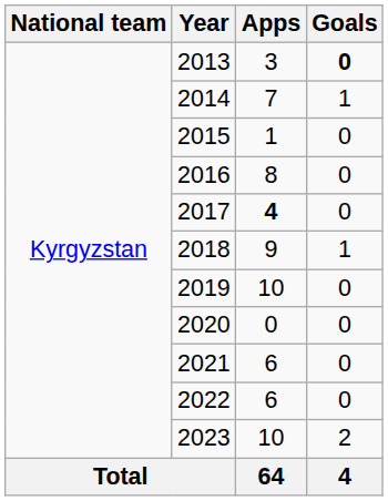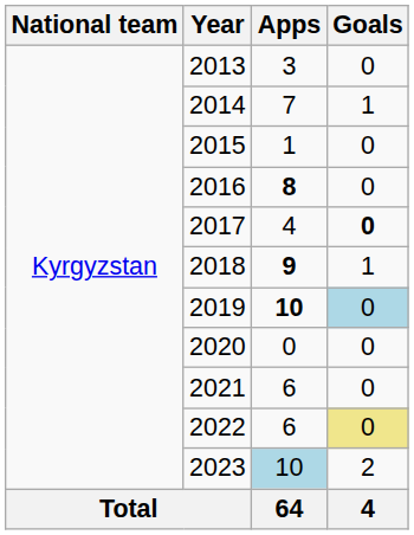2013 | Goals: bold -> normal
2016 | Apps: normal -> bold
2017 | Apps: bold -> normal
2017 | Goals: normal -> bold
2018 | Apps: normal -> bold
2019 | Apps: normal -> bold
2019 | Goals: no background -> lightblue background
2022 | Goals: no background -> khaki background
2023 | Apps: no background -> lightblue background
